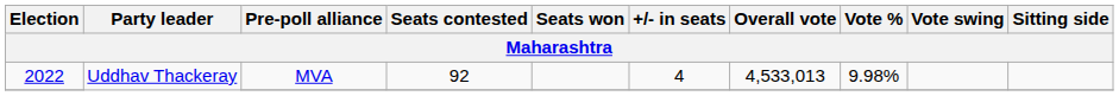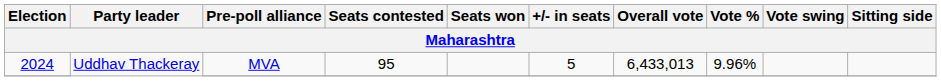Uddhav Thackeray / MVA | Election: 2022 -> 2024
Uddhav Thackeray / MVA | Seats contested: 92 -> 95
Uddhav Thackeray / MVA | +/- in seats: 4 -> 5
Uddhav Thackeray / MVA | Overall vote: 4,533,013 -> 6,433,013
Uddhav Thackeray / MVA | Vote %: 9.98% -> 9.96%
